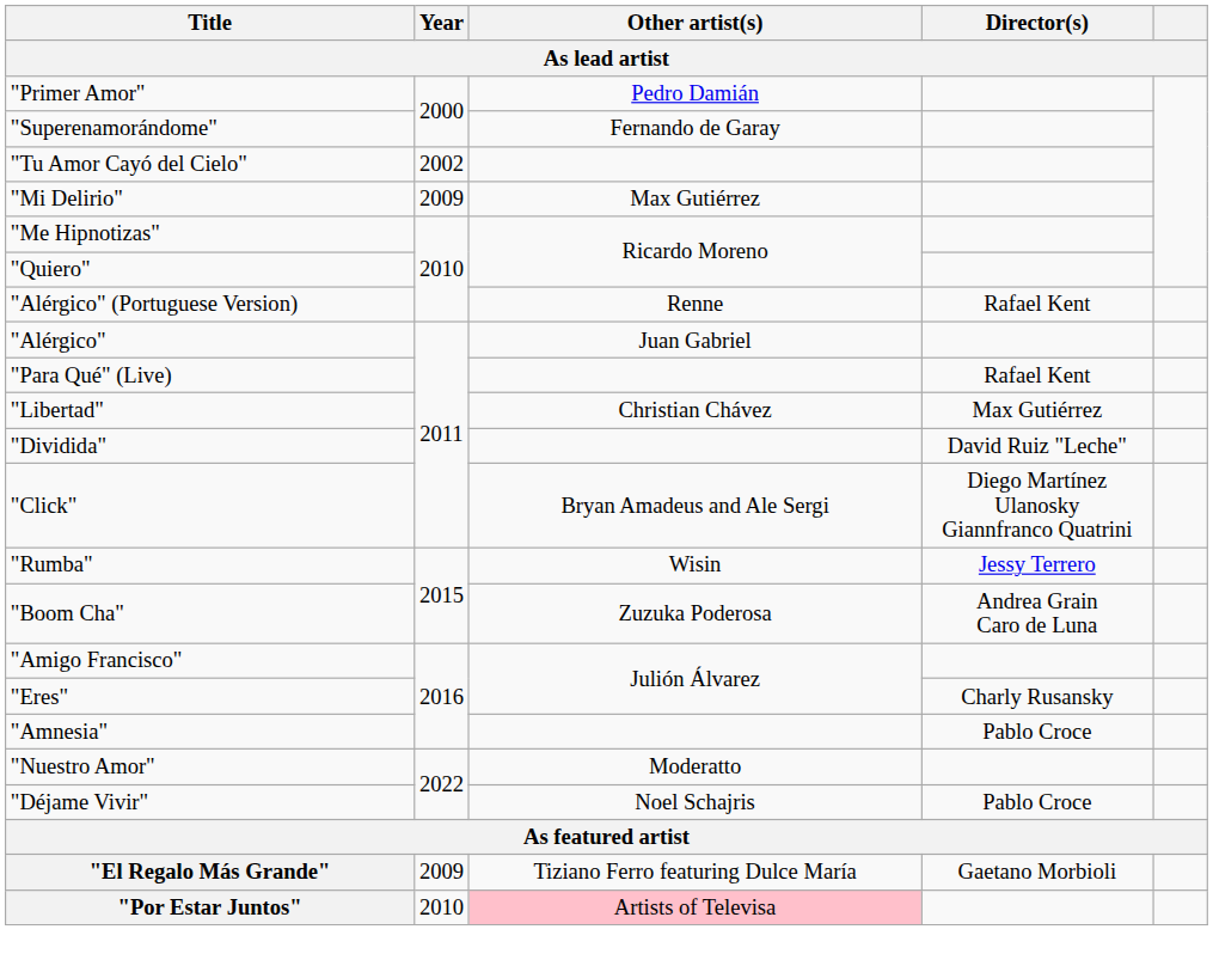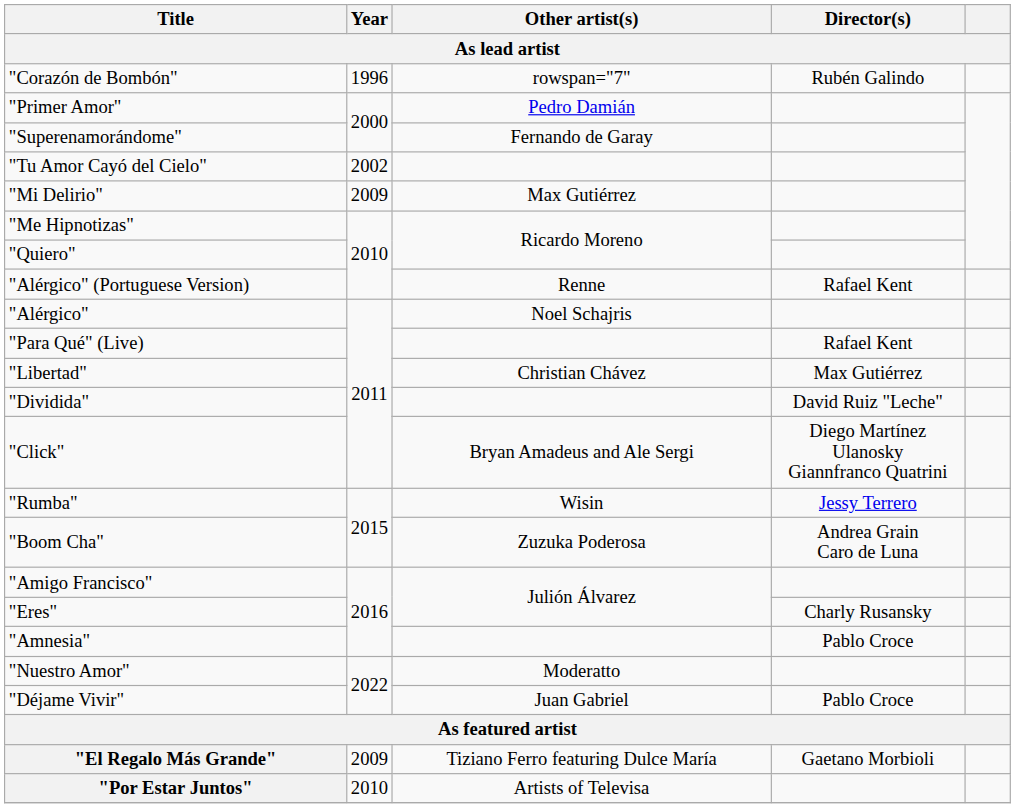+ row: "Corazón de Bombón" | 1996 | rowspan="7" | Rubén Galindo
"Alérgico" | Other artist(s): Juan Gabriel -> Noel Schajris
"Déjame Vivir" | Other artist(s): Noel Schajris -> Juan Gabriel
"Por Estar Juntos" | Other artist(s): pink background -> no background
